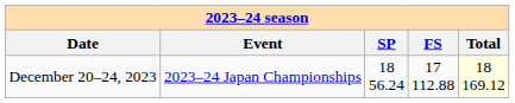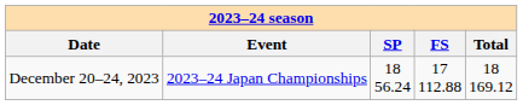December 20–24, 2023 | Total: lightyellow background -> no background
